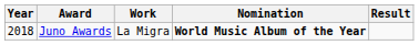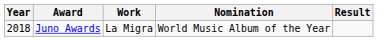Juno Awards | Nomination: bold -> normal
